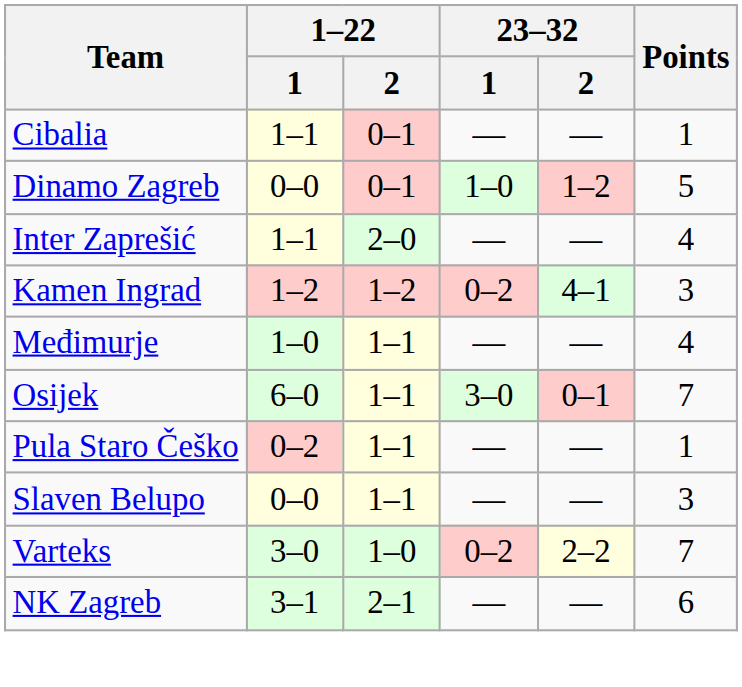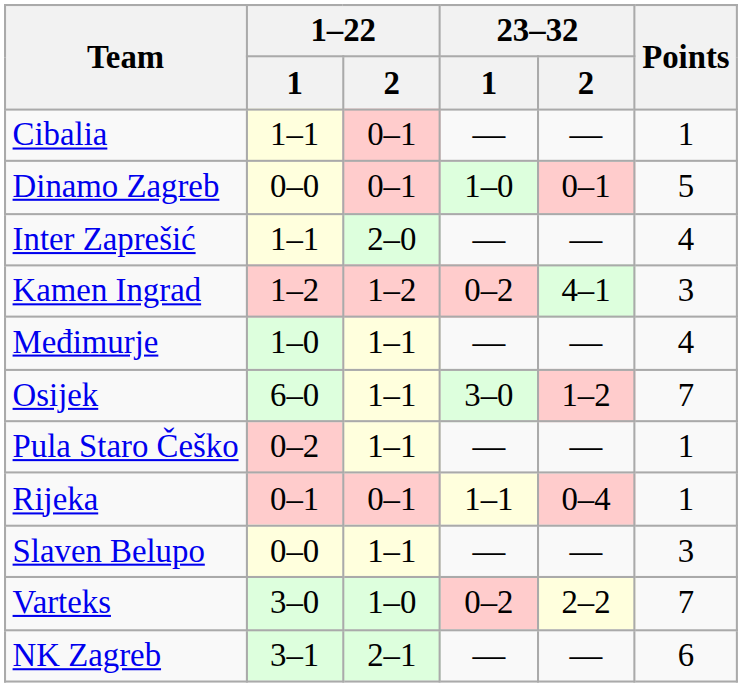Dinamo Zagreb | 23–32 / 2: 1–2 -> 0–1
Osijek | 23–32 / 2: 0–1 -> 1–2
+ row: Rijeka | 0–1 | 0–1 | 1–1 | 0–4 | 1
